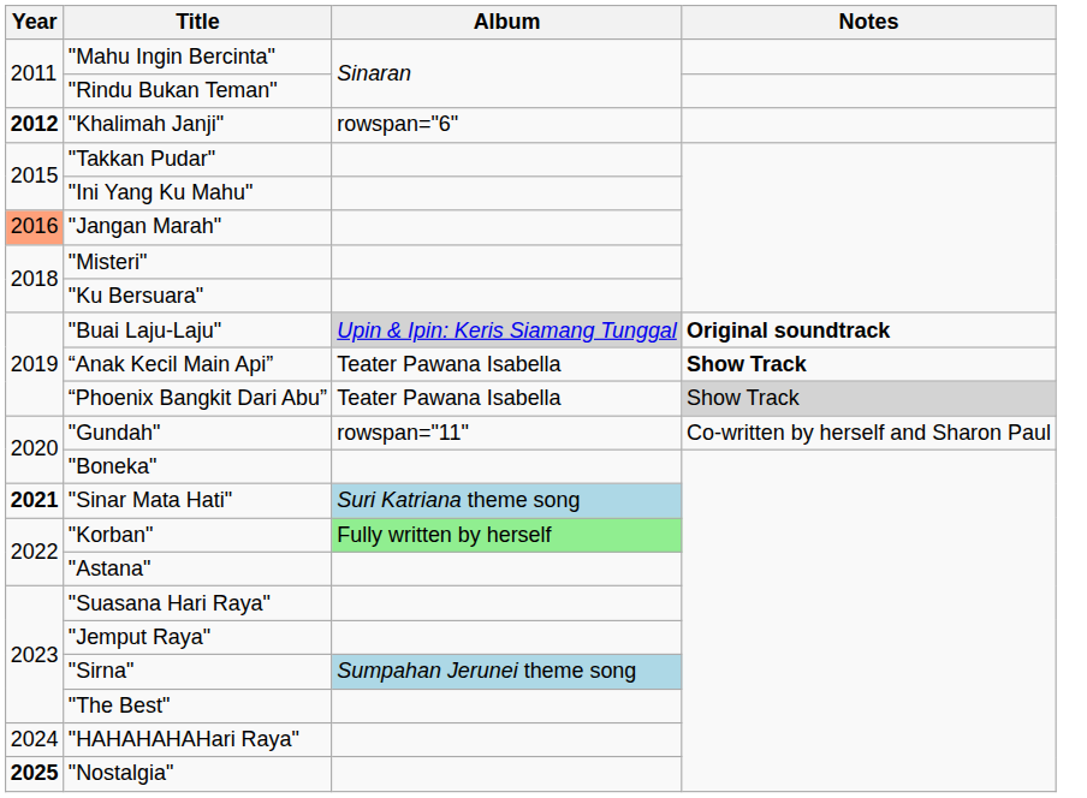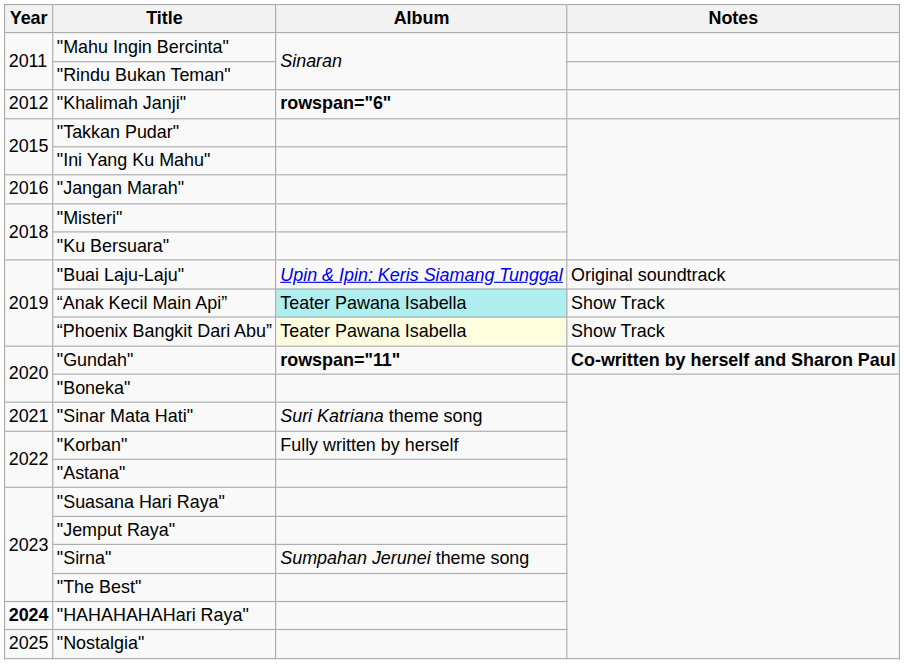"Khalimah Janji" | Year: bold -> normal
"Khalimah Janji" | Album: normal -> bold
"Jangan Marah" | Year: lightsalmon background -> no background
"Buai Laju-Laju" | Album: lightgrey background -> no background
"Buai Laju-Laju" | Notes: bold -> normal
“Anak Kecil Main Api” | Album: no background -> paleturquoise background
“Anak Kecil Main Api” | Notes: bold -> normal
“Phoenix Bangkit Dari Abu” | Album: no background -> lightyellow background
“Phoenix Bangkit Dari Abu” | Notes: lightgrey background -> no background
"Gundah" | Album: normal -> bold
"Gundah" | Notes: normal -> bold
"Sinar Mata Hati" | Year: bold -> normal
"Sinar Mata Hati" | Album: lightblue background -> no background
"Korban" | Album: lightgreen background -> no background
"Sirna" | Album: lightblue background -> no background
"HAHAHAHAHari Raya" | Year: normal -> bold
"Nostalgia" | Year: bold -> normal
